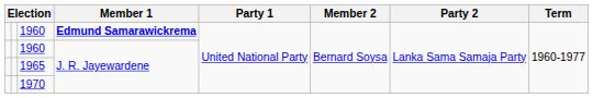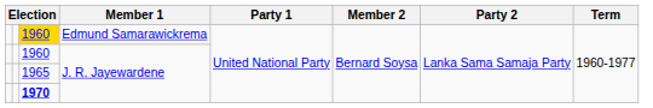1960 / Edmund Samarawickrema | column 3: no background -> gold background
1960 / Edmund Samarawickrema | Member 1: bold -> normal
1970 | column 3: normal -> bold
